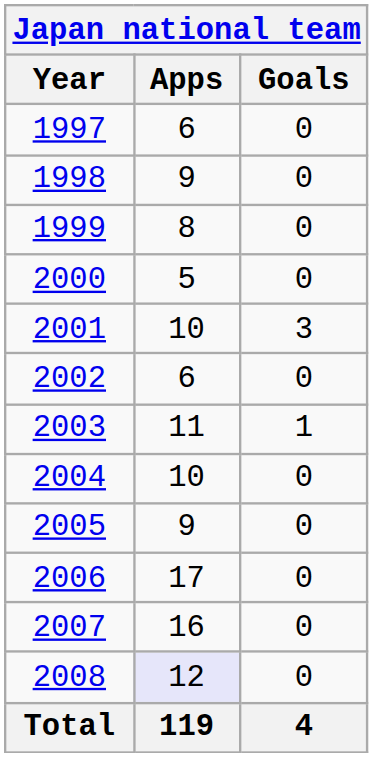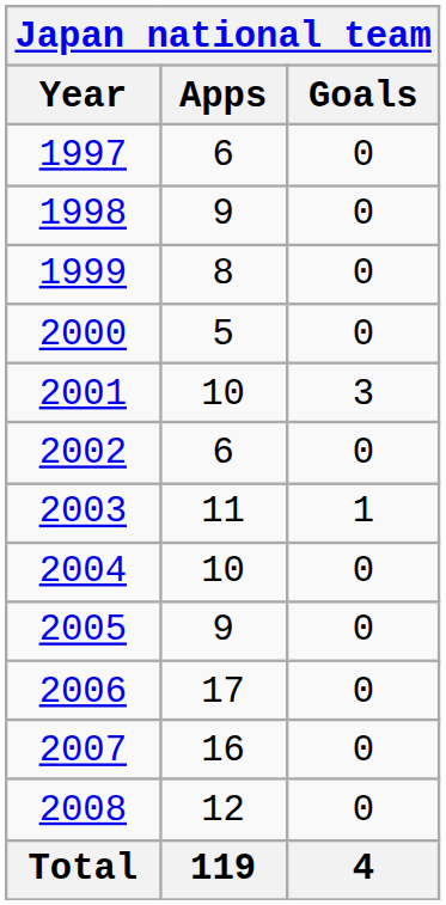2008 | Apps: lavender background -> no background
